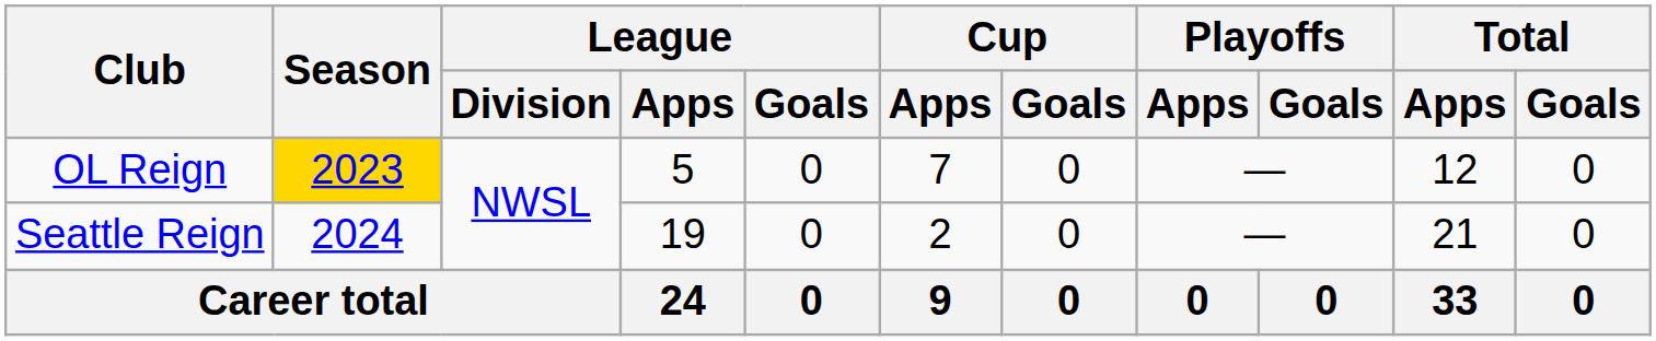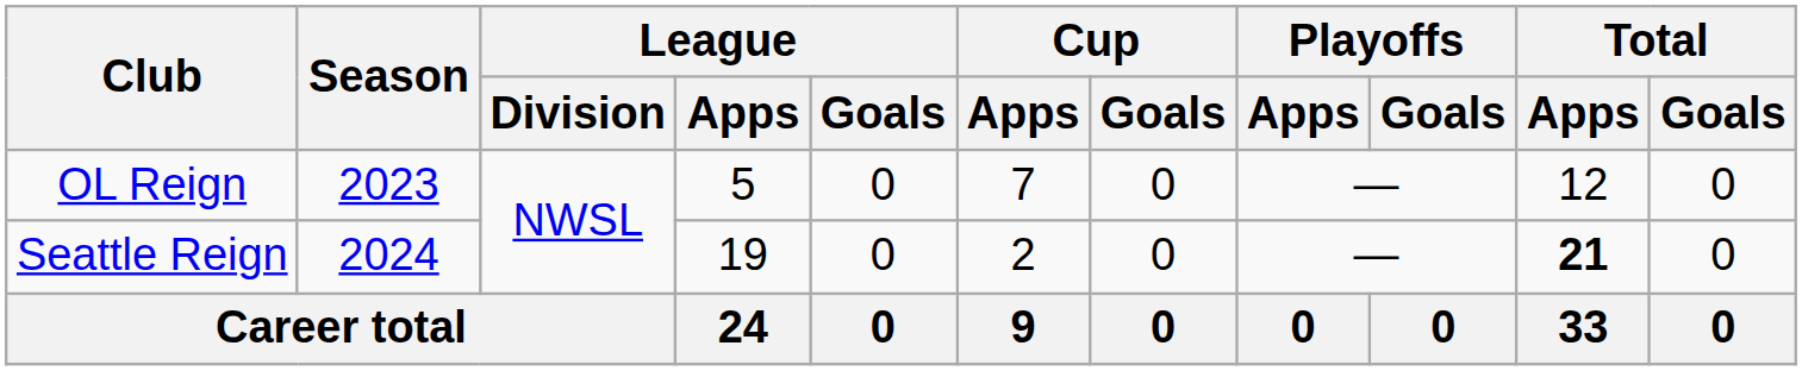OL Reign | Season: gold background -> no background
Seattle Reign | Total / Apps: normal -> bold
